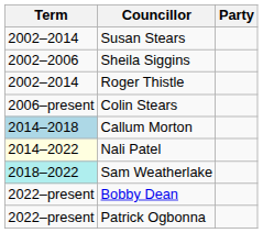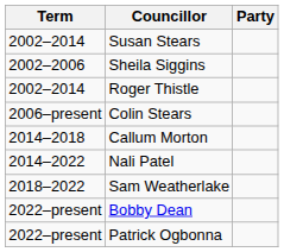Callum Morton | Term: lightblue background -> no background
Nali Patel | Term: lightyellow background -> no background
Sam Weatherlake | Term: paleturquoise background -> no background
